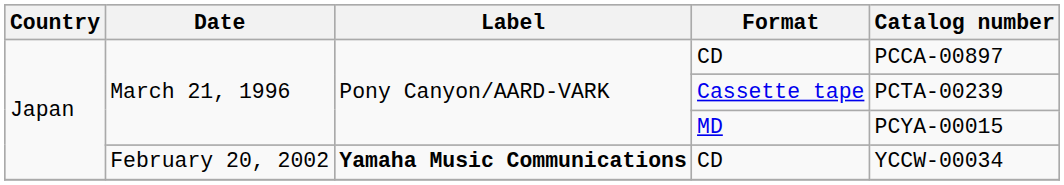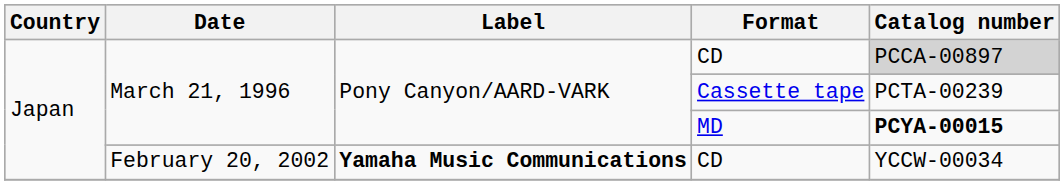March 21, 1996 / CD | Catalog number: no background -> lightgrey background
MD | Catalog number: normal -> bold
